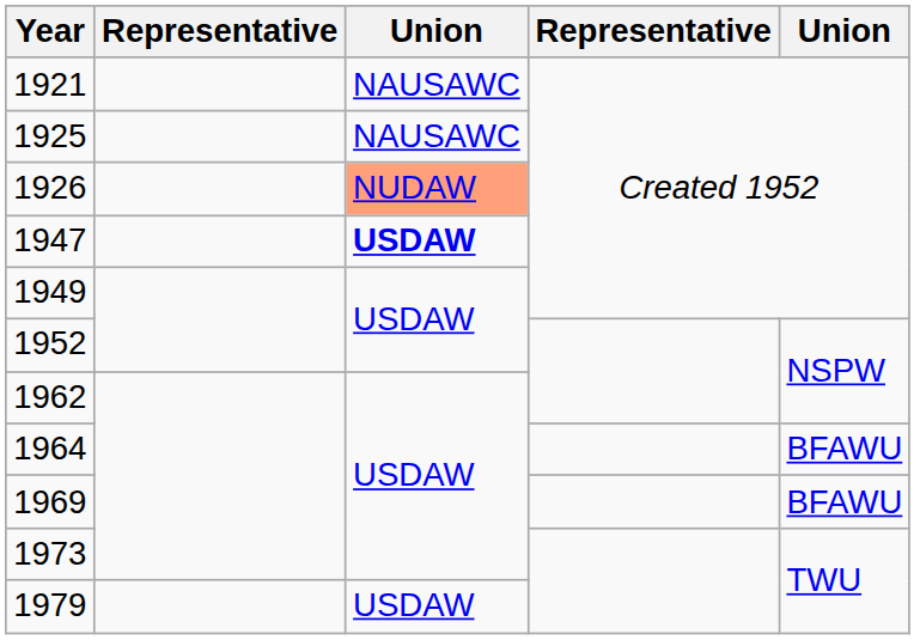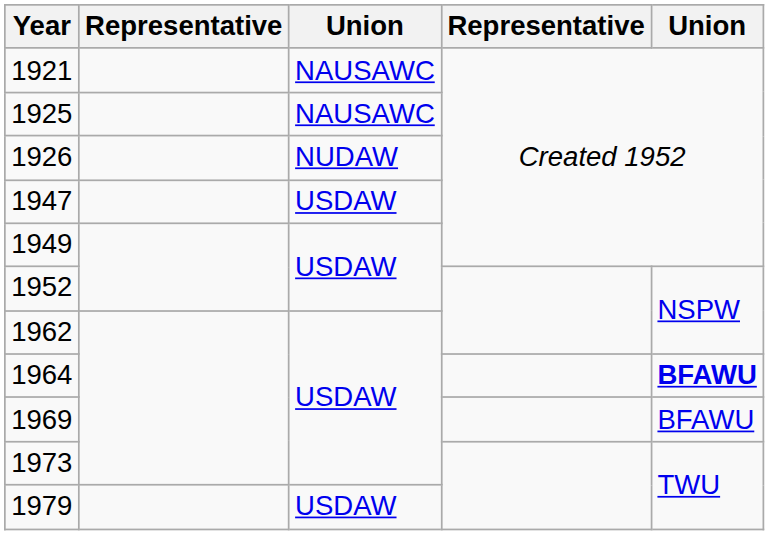1926 | column 3: lightsalmon background -> no background
1947 | column 3: bold -> normal
1964 | column 5: normal -> bold
